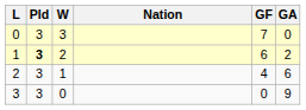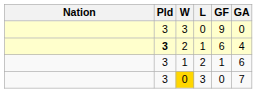columns swapped: Nation <-> L
row 2 | GF: 7 -> 9
row 3 | GA: 2 -> 4
row 4 | GF: 4 -> 1
row 5 | W: no background -> gold background
row 5 | GA: 9 -> 7
